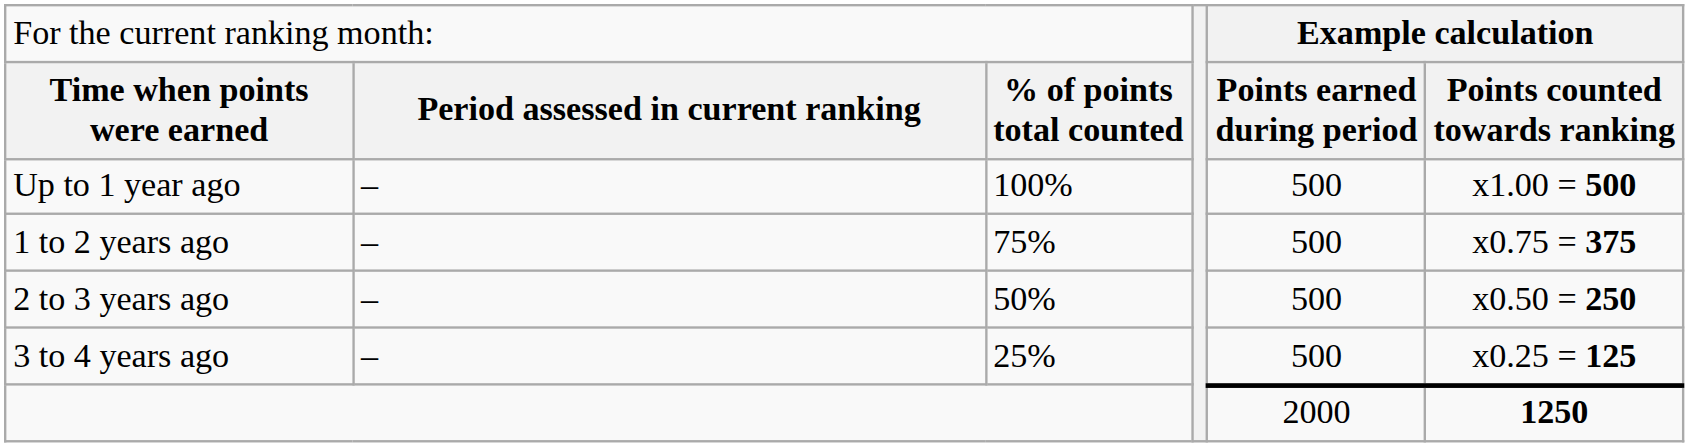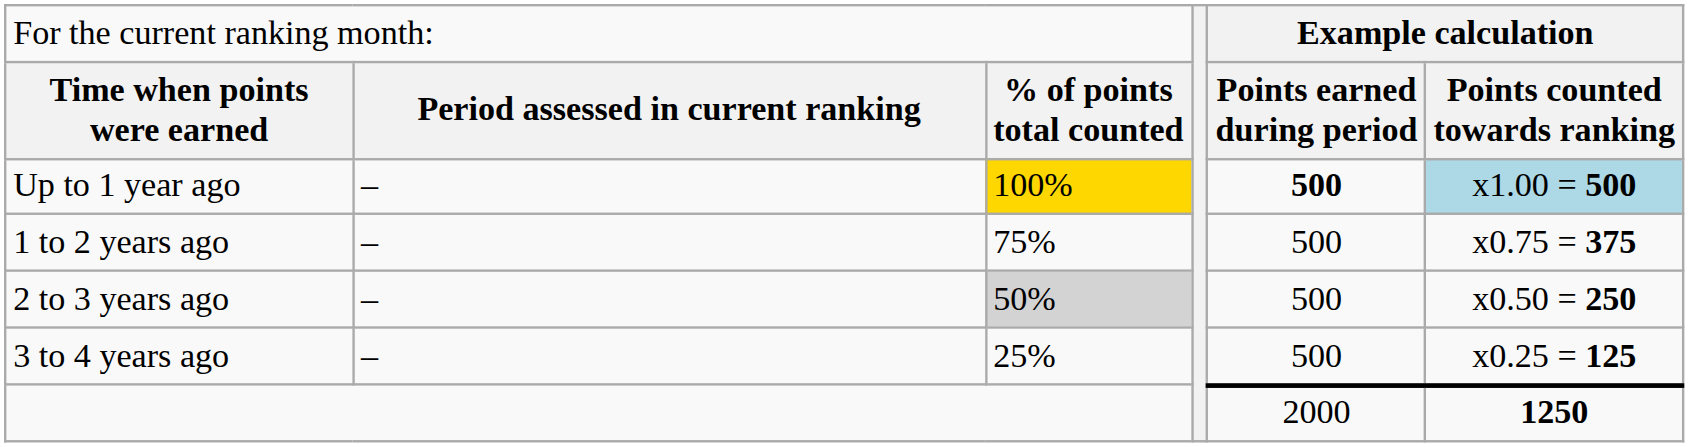Up to 1 year ago | column 3: no background -> gold background
Up to 1 year ago | column 5: normal -> bold
Up to 1 year ago | column 6: no background -> lightblue background
2 to 3 years ago | column 3: no background -> lightgrey background
